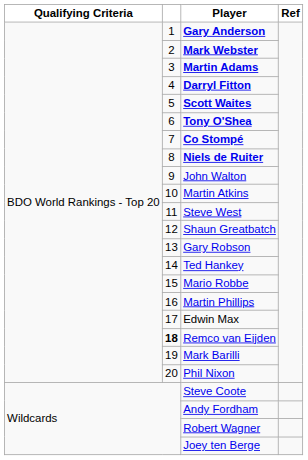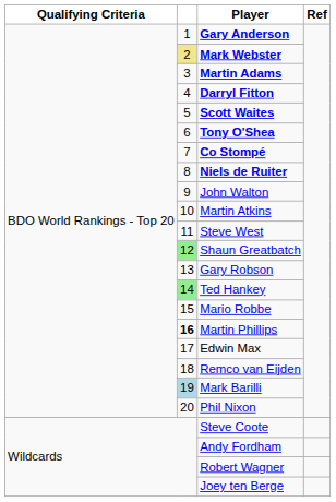Mark Webster | column 2: no background -> khaki background
Shaun Greatbatch | column 2: no background -> lightgreen background
Ted Hankey | column 2: no background -> lightgreen background
Martin Phillips | column 2: normal -> bold
Remco van Eijden | column 2: bold -> normal
Mark Barilli | column 2: no background -> lightblue background
